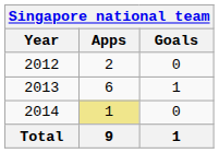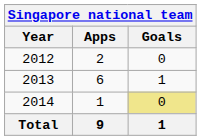2014 | Apps: khaki background -> no background
2014 | Goals: no background -> khaki background
